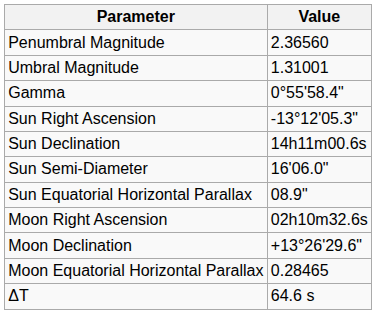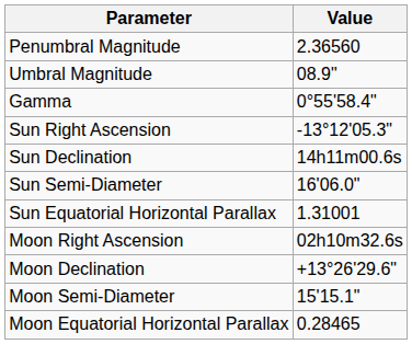Umbral Magnitude | Value: 1.31001 -> 08.9"
Sun Equatorial Horizontal Parallax | Value: 08.9" -> 1.31001
+ row: Moon Semi-Diameter | 15'15.1"
- row: ΔT | 64.6 s
